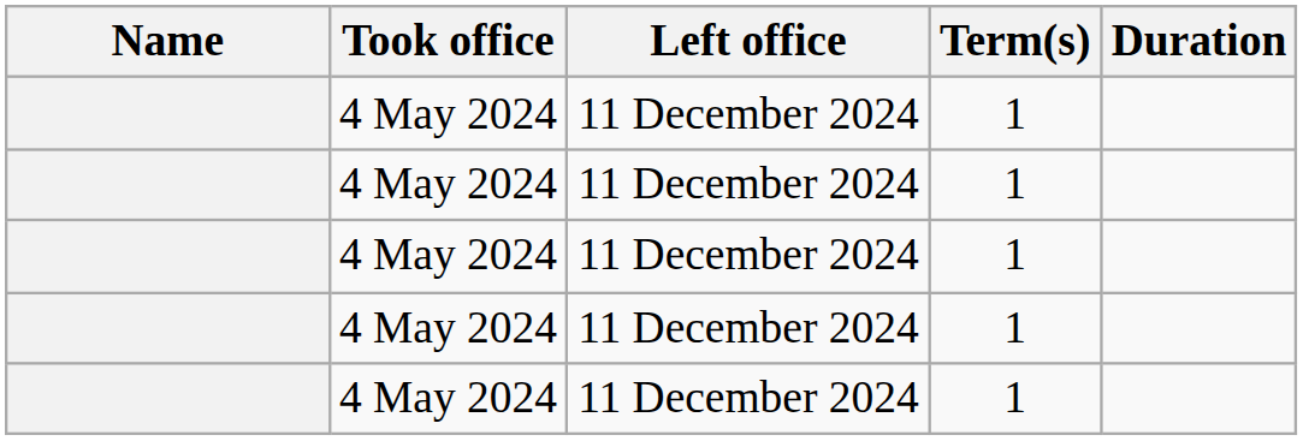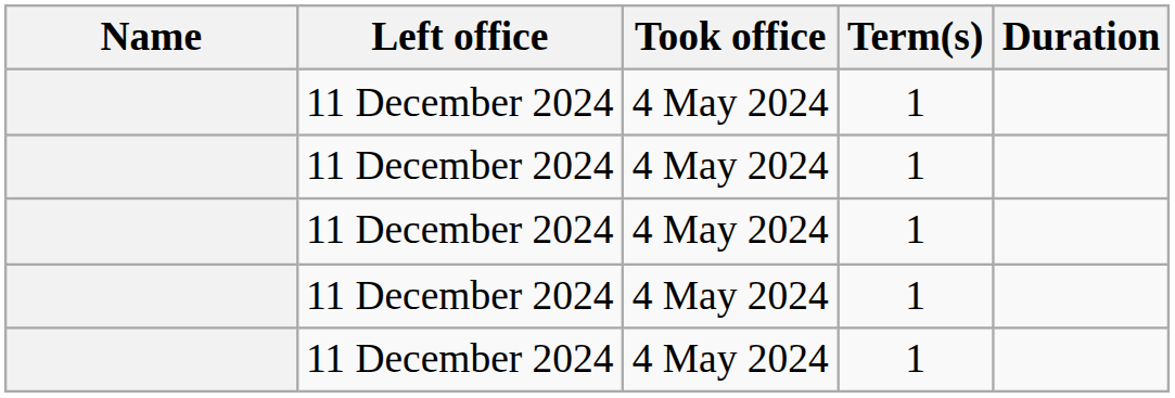columns swapped: Took office <-> Left office
